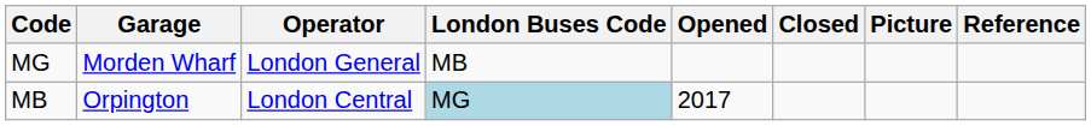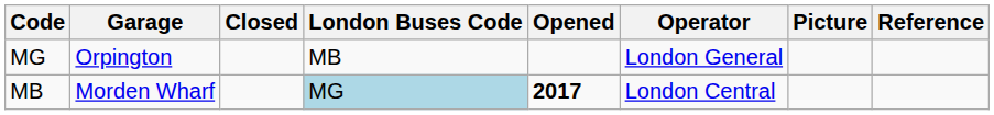columns swapped: Operator <-> Closed
row 2 | Garage: Morden Wharf -> Orpington
row 3 | Garage: Orpington -> Morden Wharf
row 3 | Opened: normal -> bold
